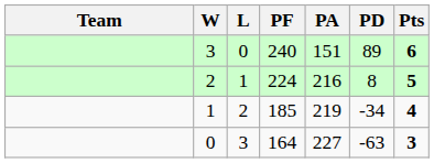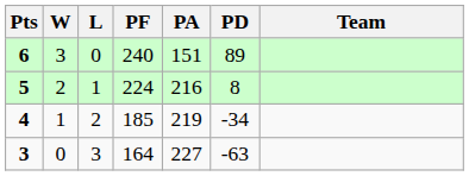columns swapped: Team <-> Pts
